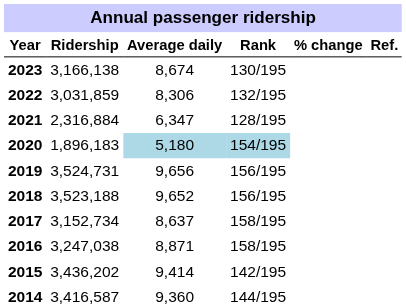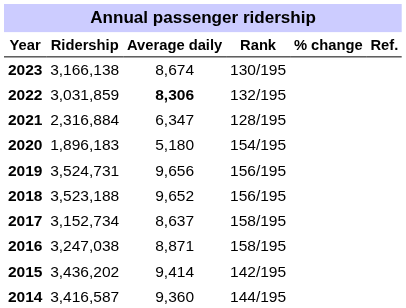2022 | Average daily: normal -> bold
2020 | Average daily: lightblue background -> no background
2020 | Rank: lightblue background -> no background
